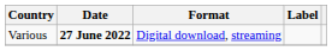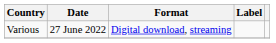Various | Date: bold -> normal
